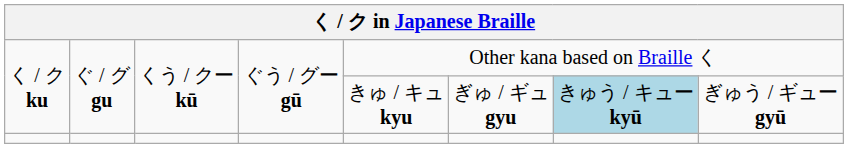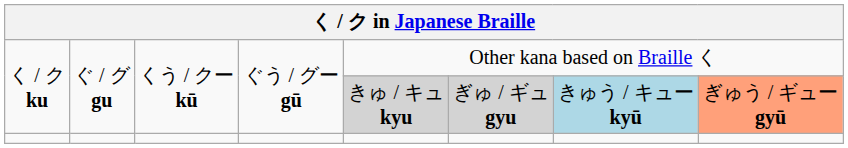row 3 | column 5: no background -> lightgrey background
row 3 | column 6: no background -> lightgrey background
row 3 | column 8: no background -> lightsalmon background
